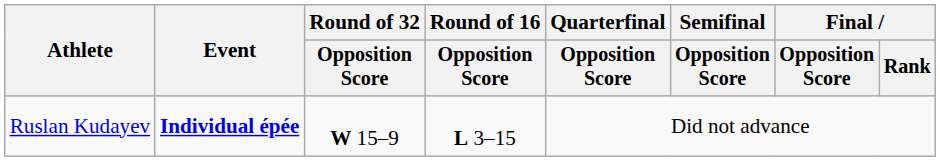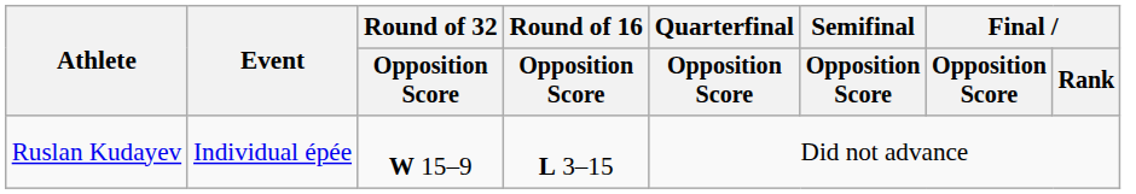Ruslan Kudayev | Event: bold -> normal
